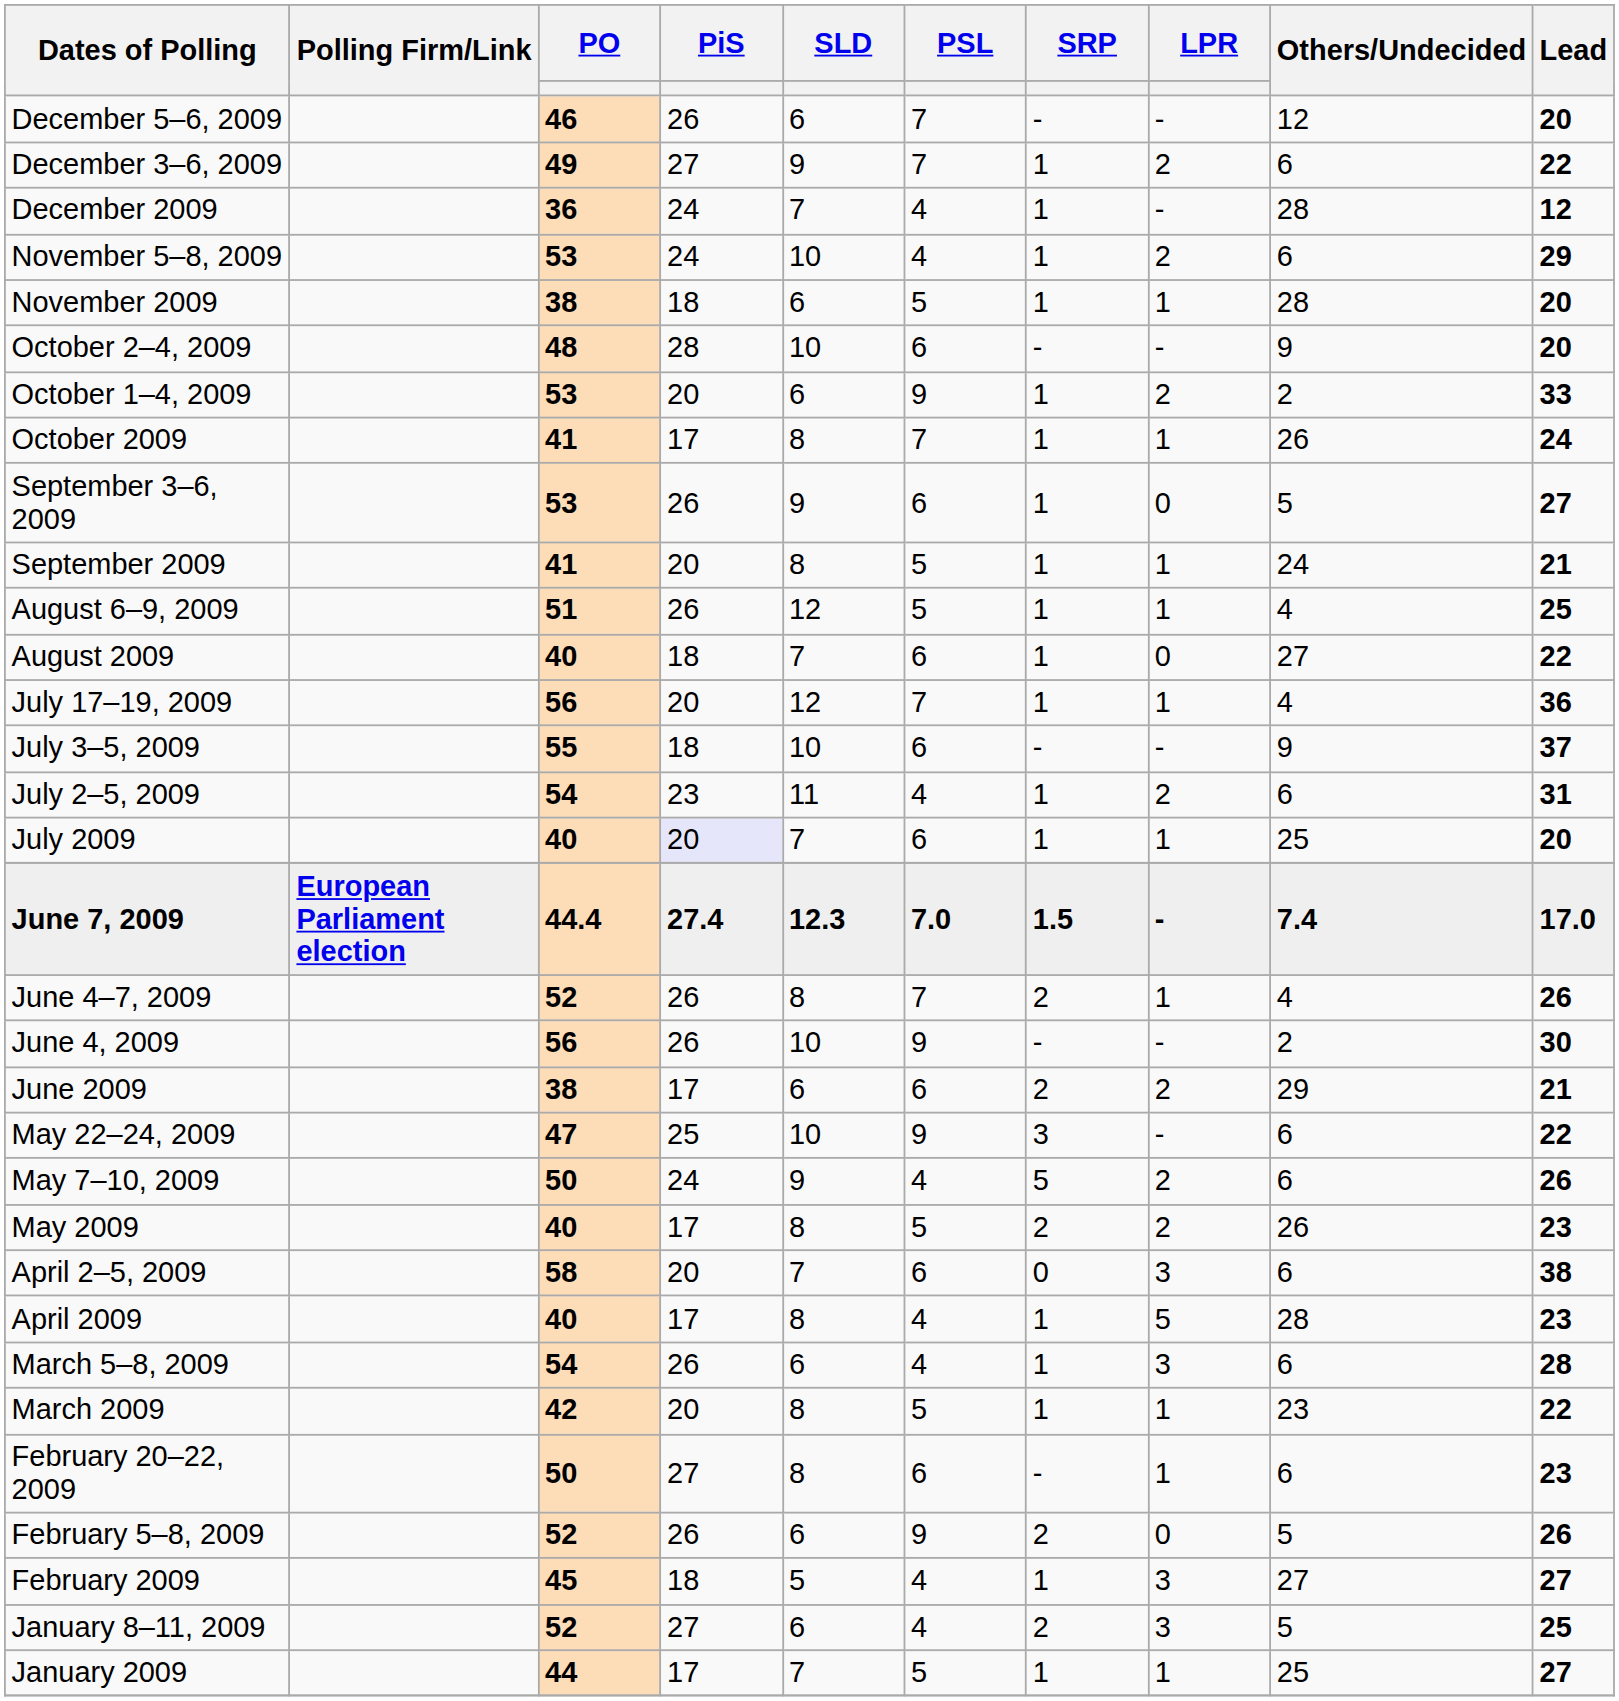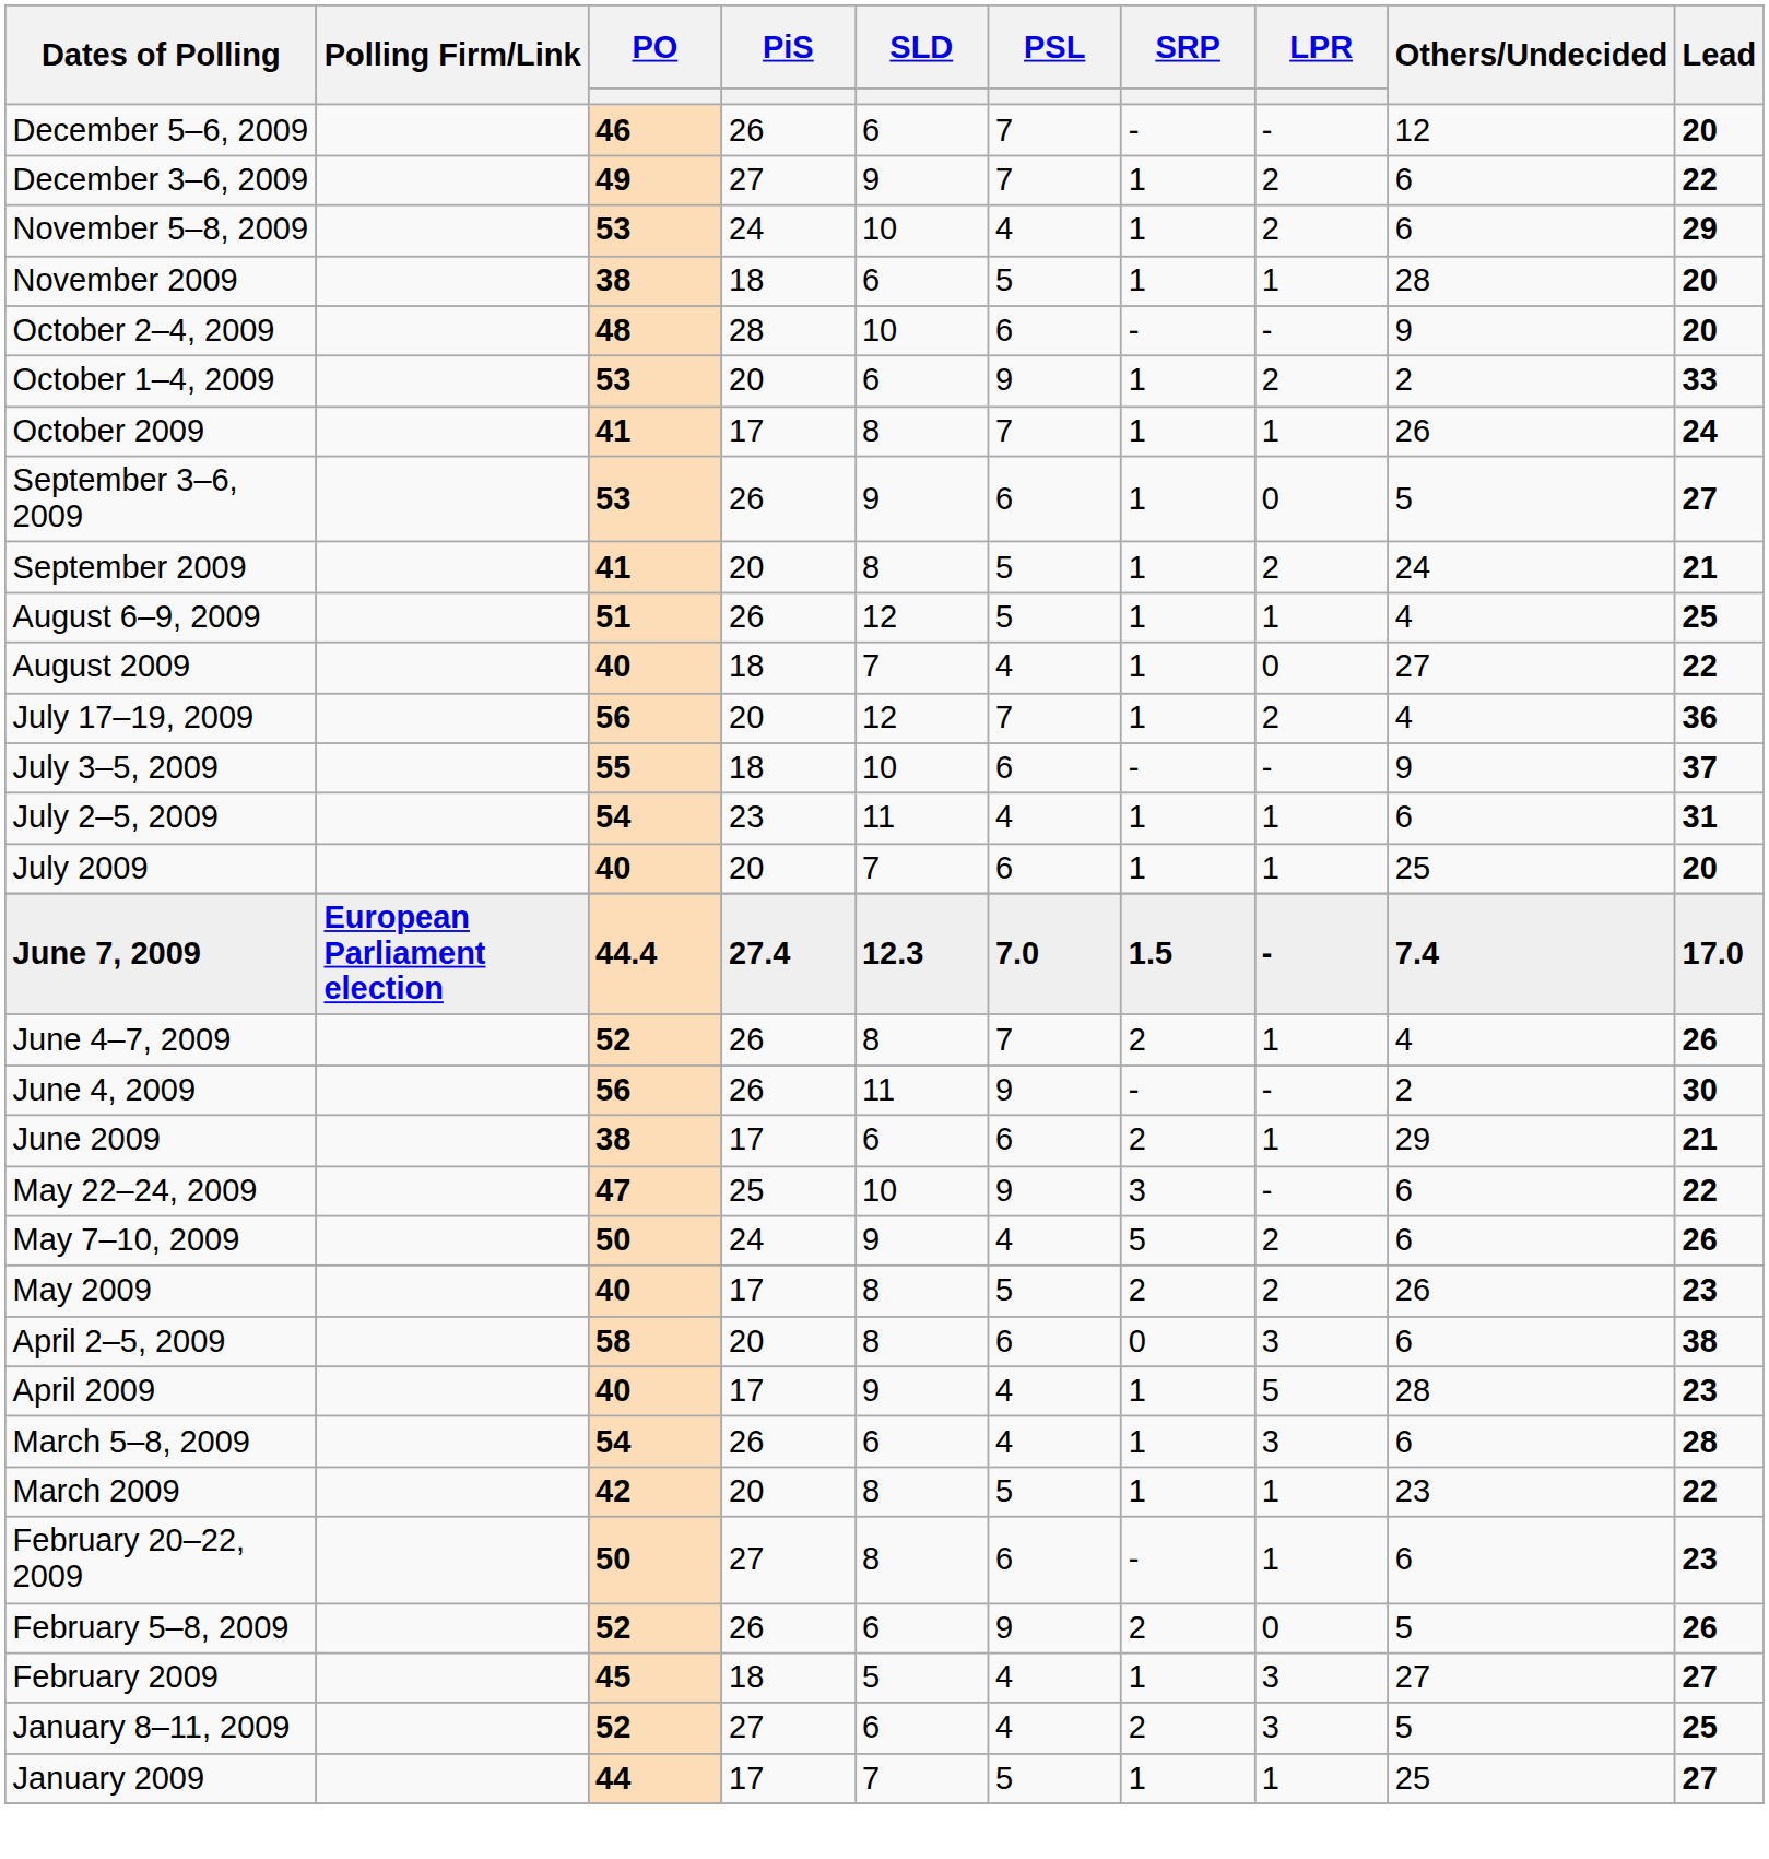- row: December 2009 | 36 | 24 | 7 | 4 | 1 | - | 28 | 12
September 2009 | LPR: 1 -> 2
August 2009 | PSL: 6 -> 4
July 17–19, 2009 | LPR: 1 -> 2
July 2–5, 2009 | LPR: 2 -> 1
July 2009 | PiS: lavender background -> no background
June 4, 2009 | SLD: 10 -> 11
June 2009 | LPR: 2 -> 1
April 2–5, 2009 | SLD: 7 -> 8
April 2009 | SLD: 8 -> 9
